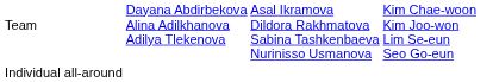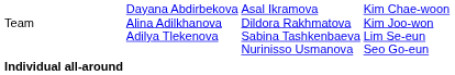row 2 | column 1: normal -> bold
